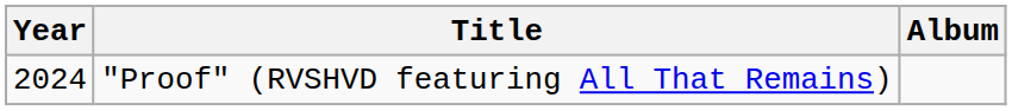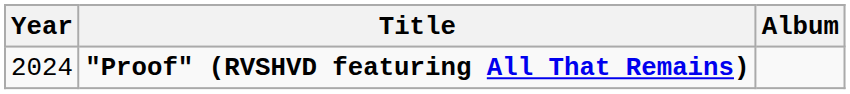row 2 | Title: normal -> bold
